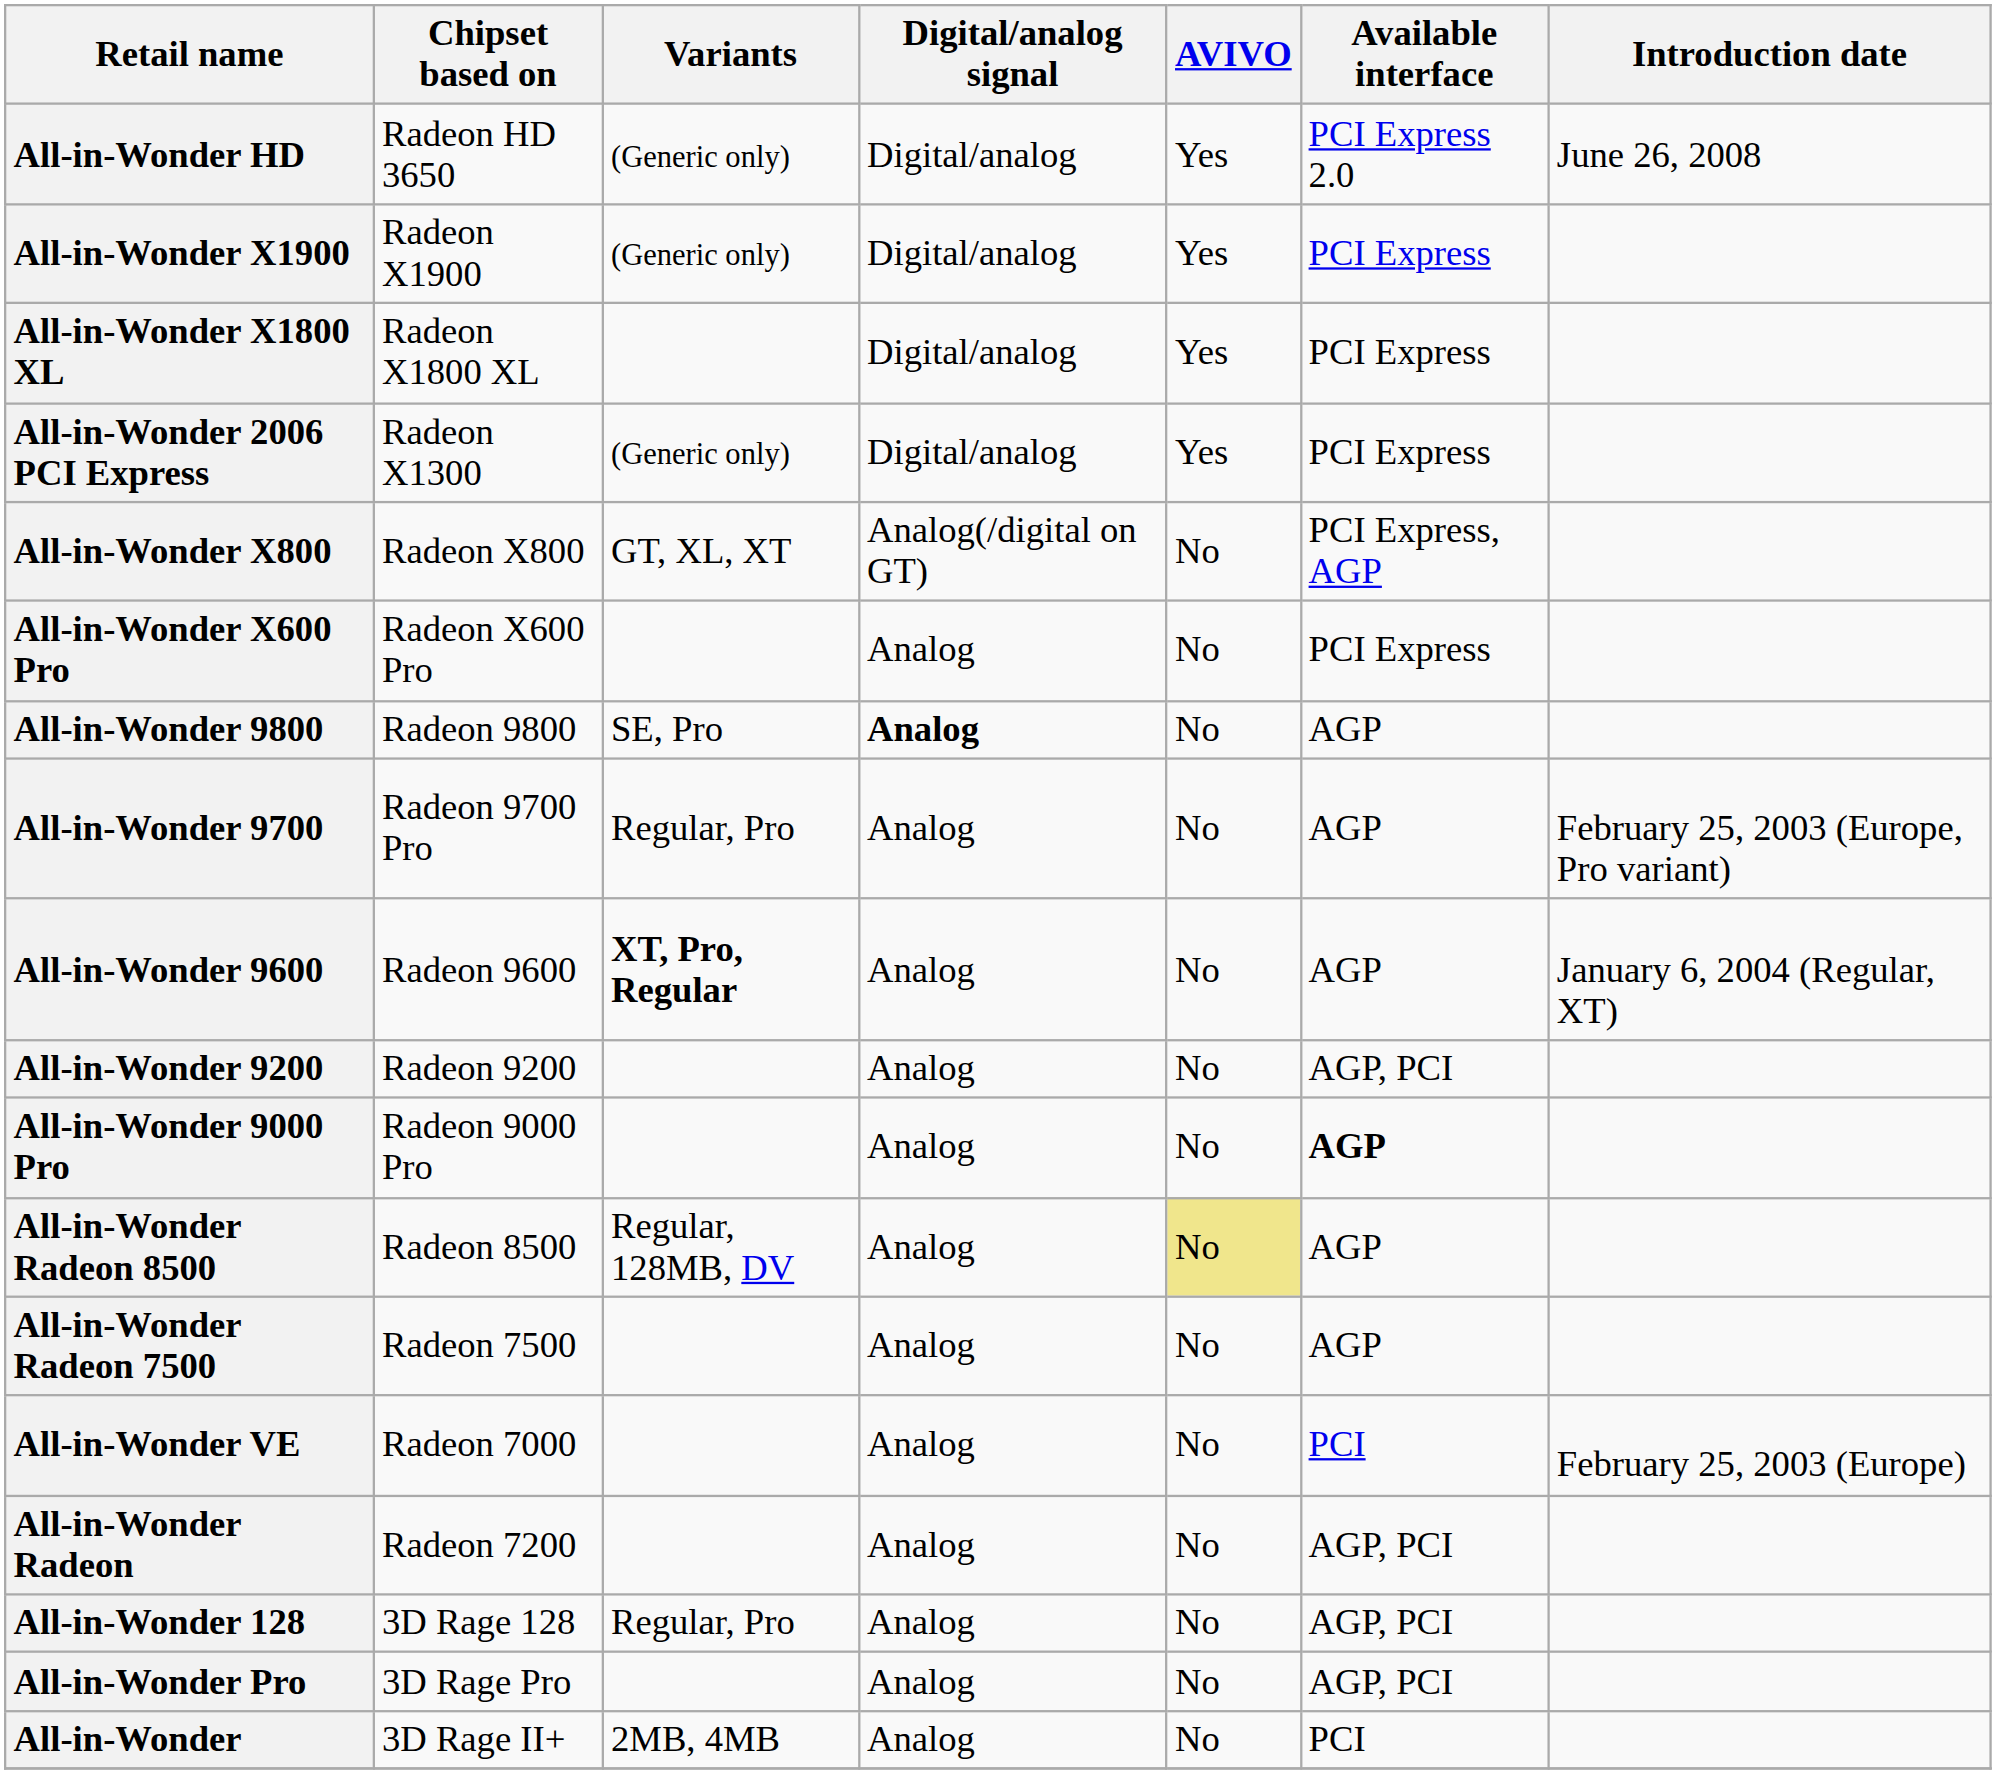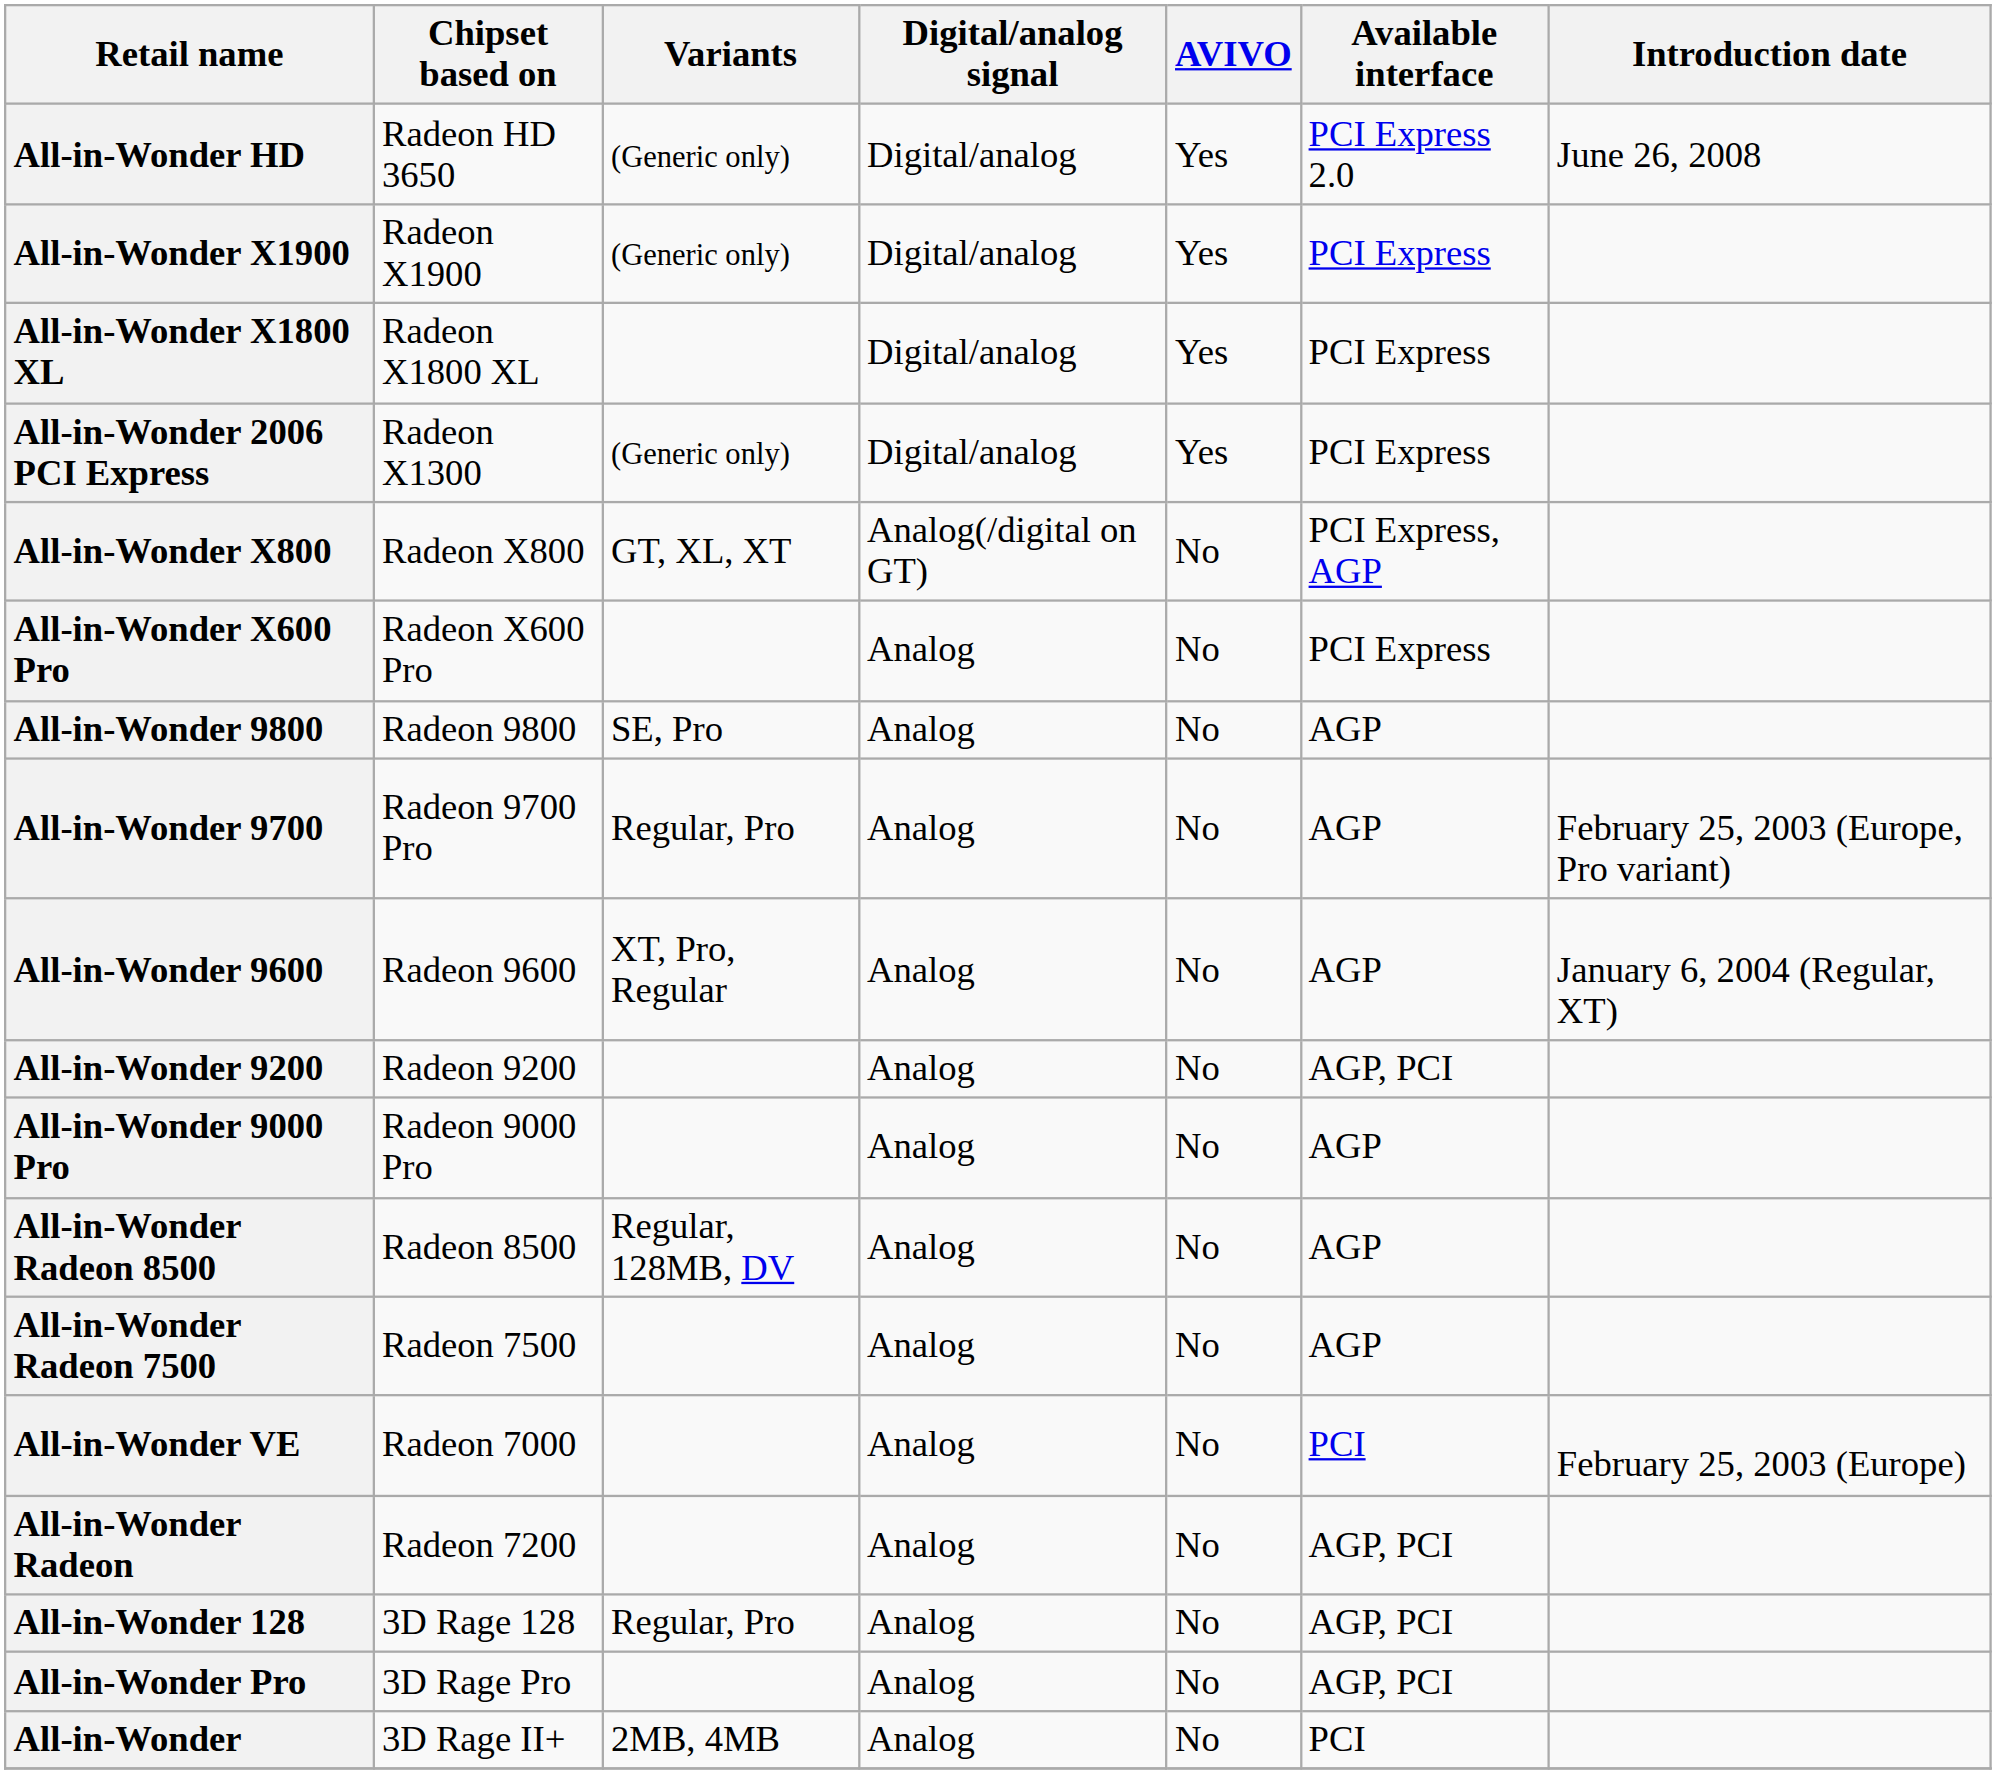row 8 | Digital/analog signal: bold -> normal
row 10 | Variants: bold -> normal
row 12 | Available interface: bold -> normal
row 13 | AVIVO: khaki background -> no background
